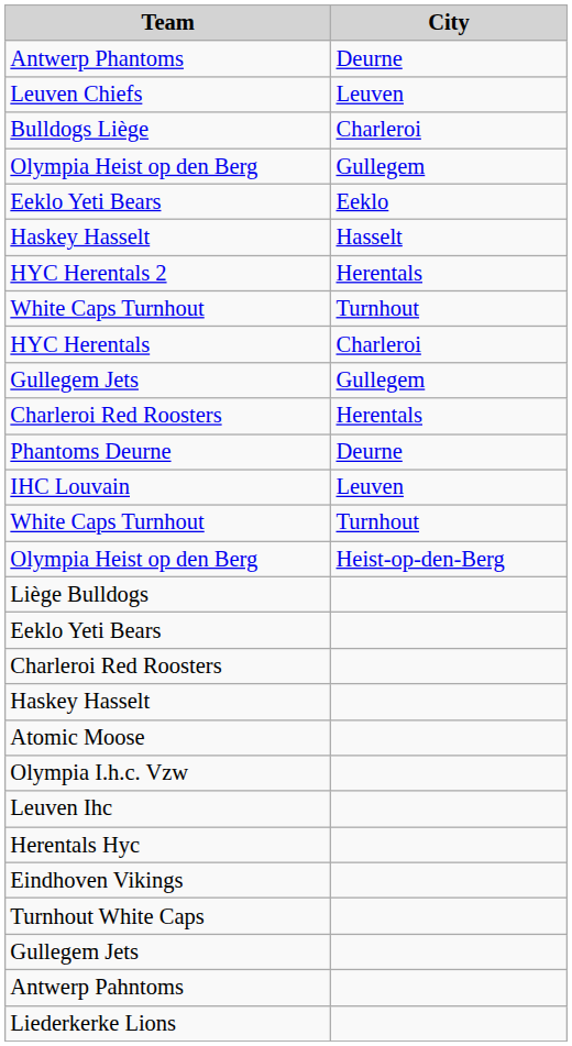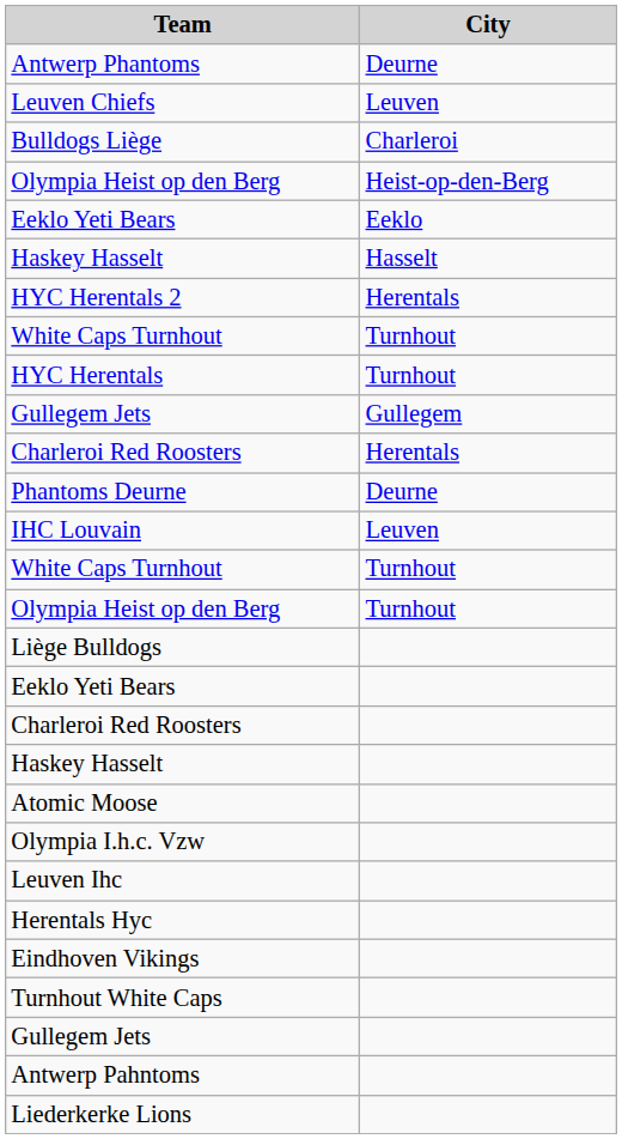row 5 | City: Gullegem -> Heist-op-den-Berg
row 10 | City: Charleroi -> Turnhout
row 16 | City: Heist-op-den-Berg -> Turnhout
